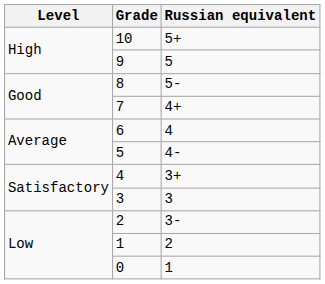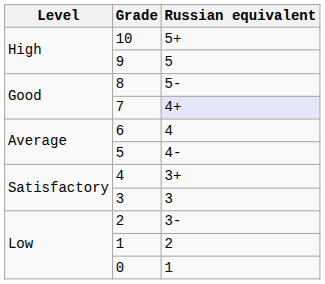7 | Russian equivalent: no background -> lavender background
